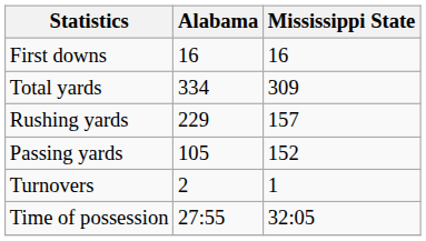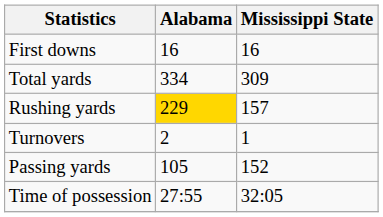Rushing yards | Alabama: no background -> gold background
rows swapped: Passing yards <-> Turnovers
